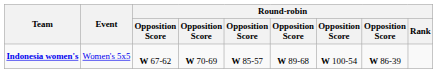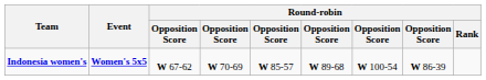Indonesia women's | Event: normal -> bold
